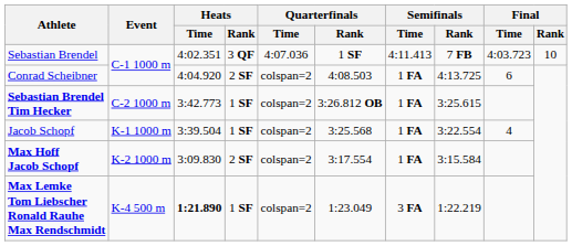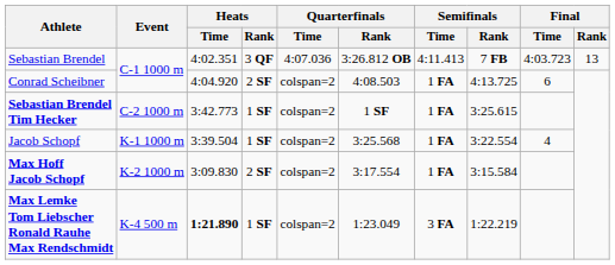Sebastian Brendel | Quarterfinals / Rank: 1 SF -> 3:26.812 OB
Sebastian Brendel | Final / Rank: 10 -> 13
Sebastian Brendel Tim Hecker | Quarterfinals / Rank: 3:26.812 OB -> 1 SF
